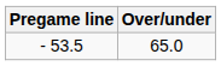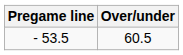- 53.5 | Over/under: 65.0 -> 60.5
